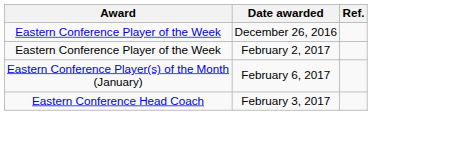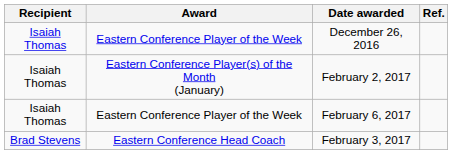+ column: Recipient | Isaiah Thomas | Isaiah Thomas | Isaiah Thomas | Brad Stevens
February 2, 2017 | Award: Eastern Conference Player of the Week -> Eastern Conference Player(s) of the Month (January)
February 6, 2017 | Award: Eastern Conference Player(s) of the Month (January) -> Eastern Conference Player of the Week
